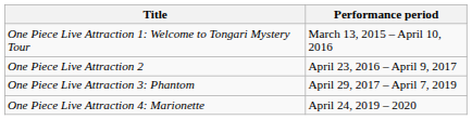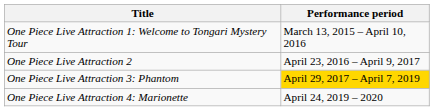One Piece Live Attraction 3: Phantom | Performance period: no background -> gold background
